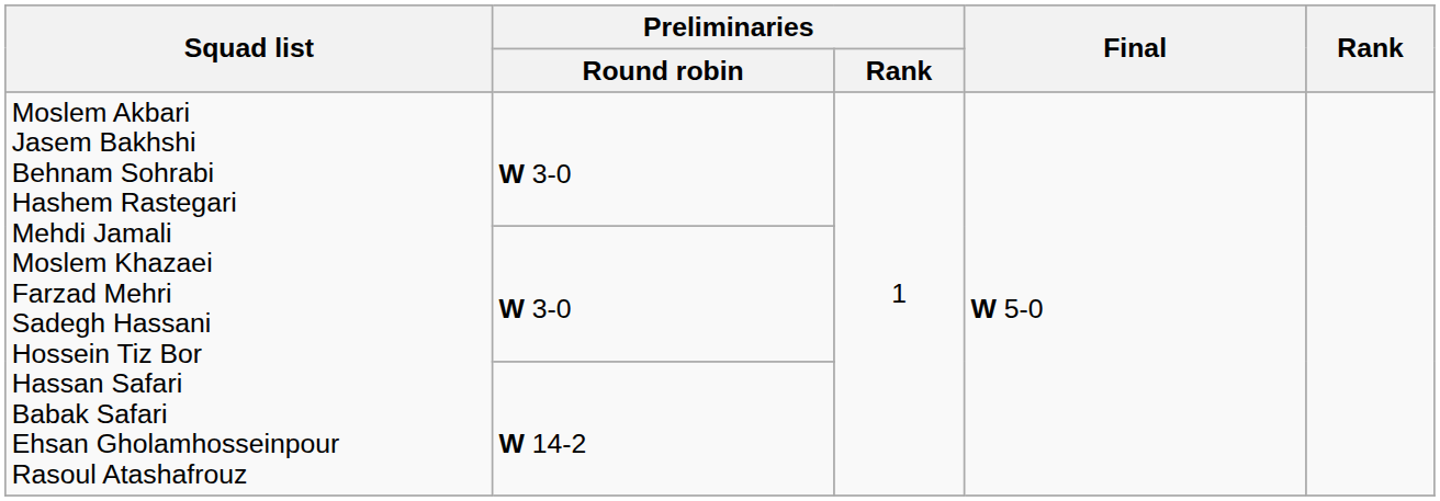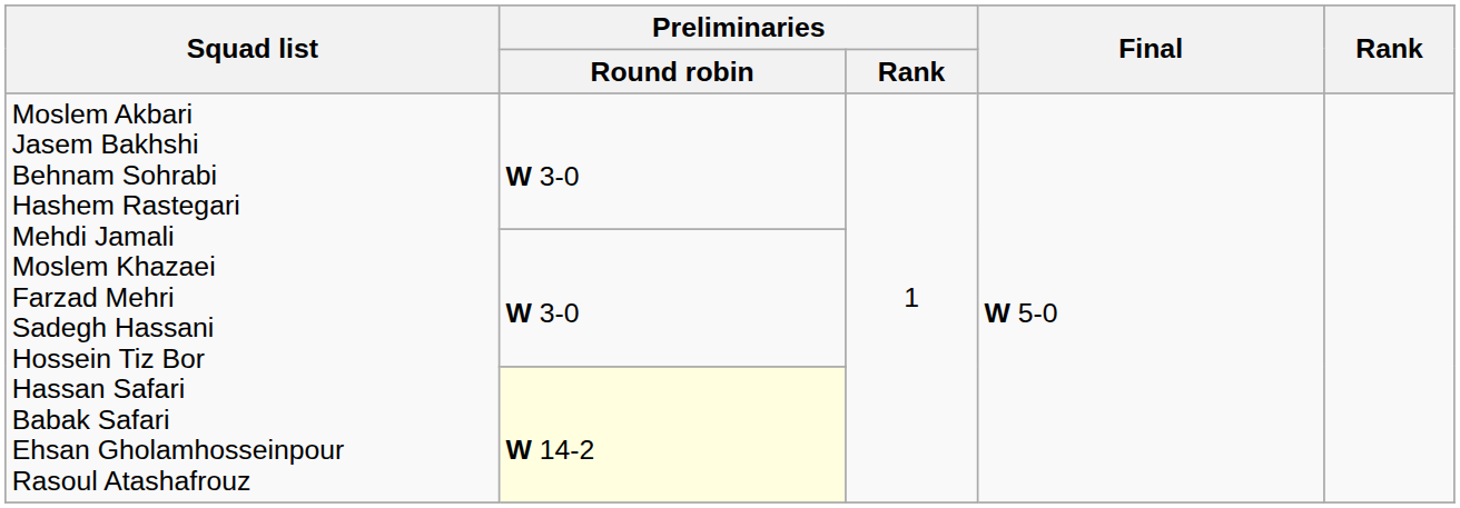W 14-2 | Preliminaries / Round robin: no background -> lightyellow background
